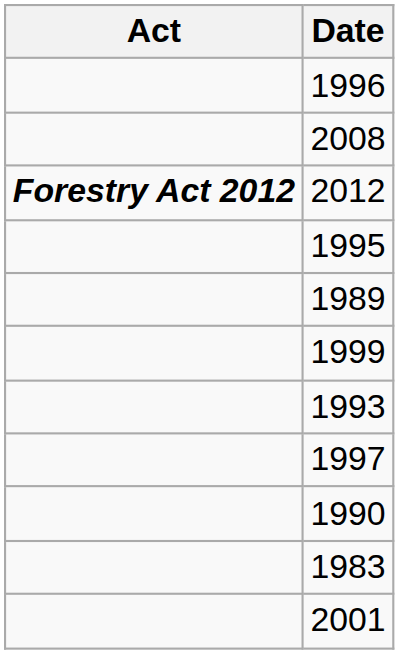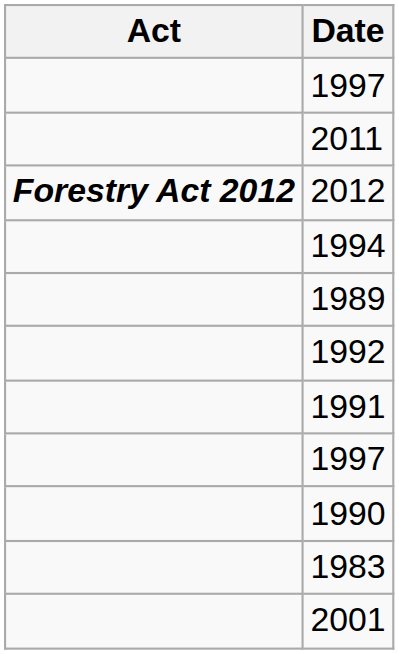row 2 | Date: 1996 -> 1997
row 3 | Date: 2008 -> 2011
row 5 | Date: 1995 -> 1994
row 7 | Date: 1999 -> 1992
row 8 | Date: 1993 -> 1991
